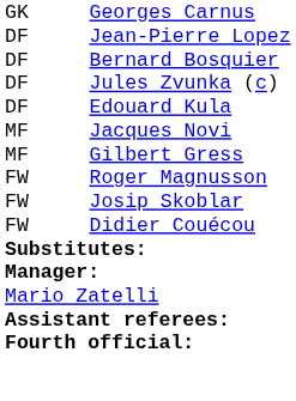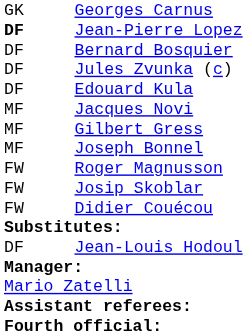Jean-Pierre Lopez | column 1: normal -> bold
+ row: MF | Joseph Bonnel
+ row: DF | Jean-Louis Hodoul
